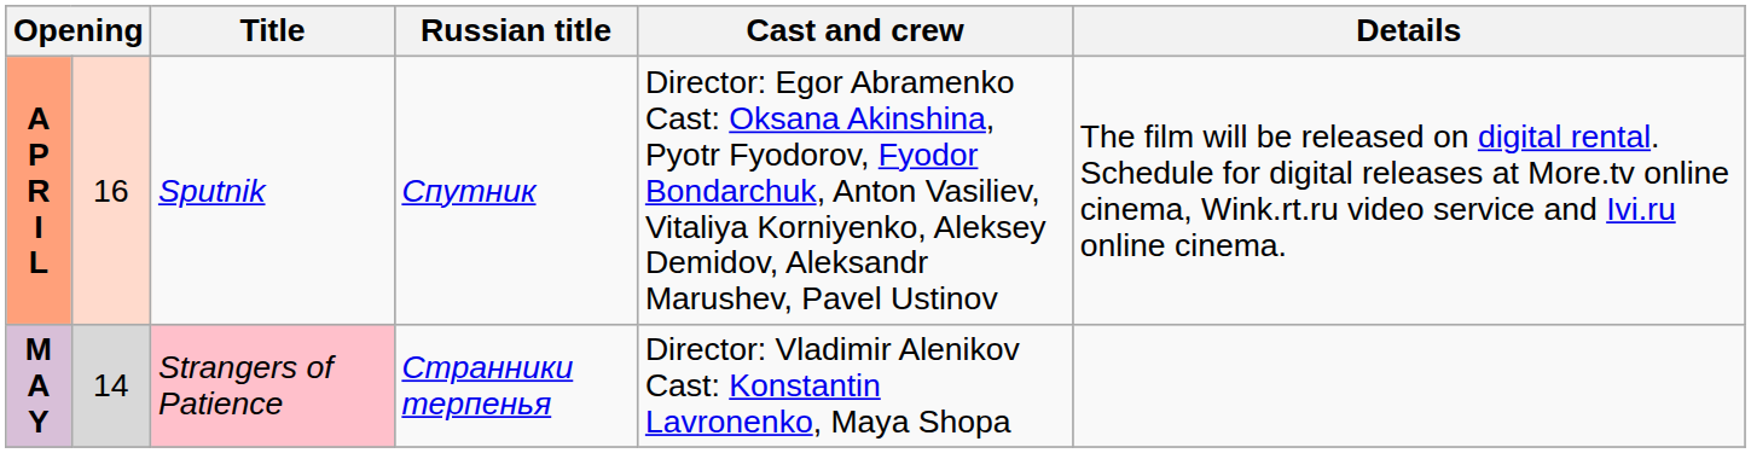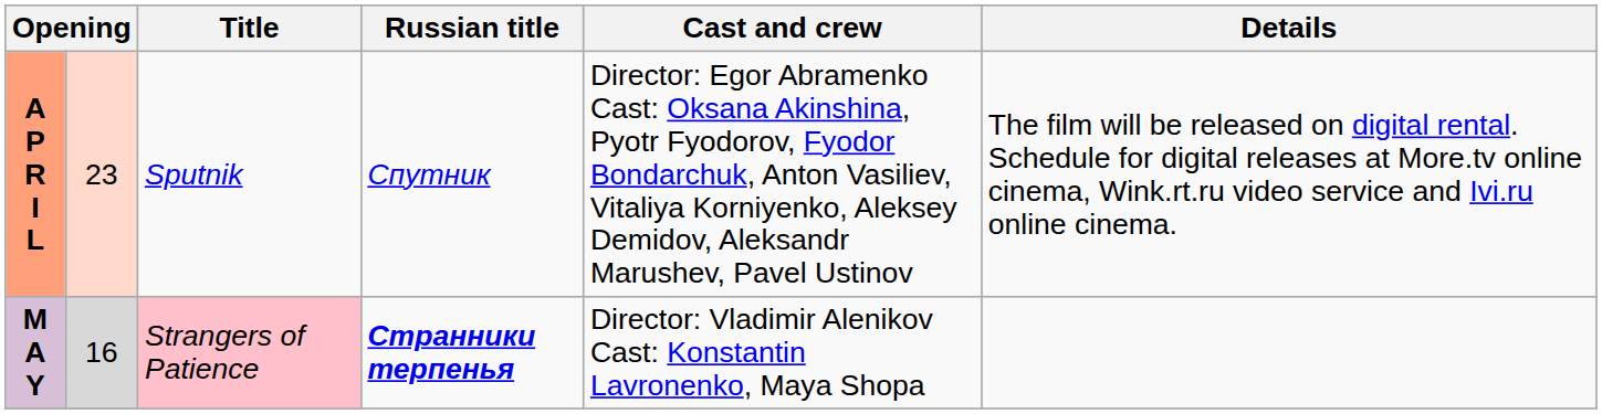A P R I L | column 2: 16 -> 23
M A Y | column 2: 14 -> 16
M A Y | Russian title: normal -> bold
